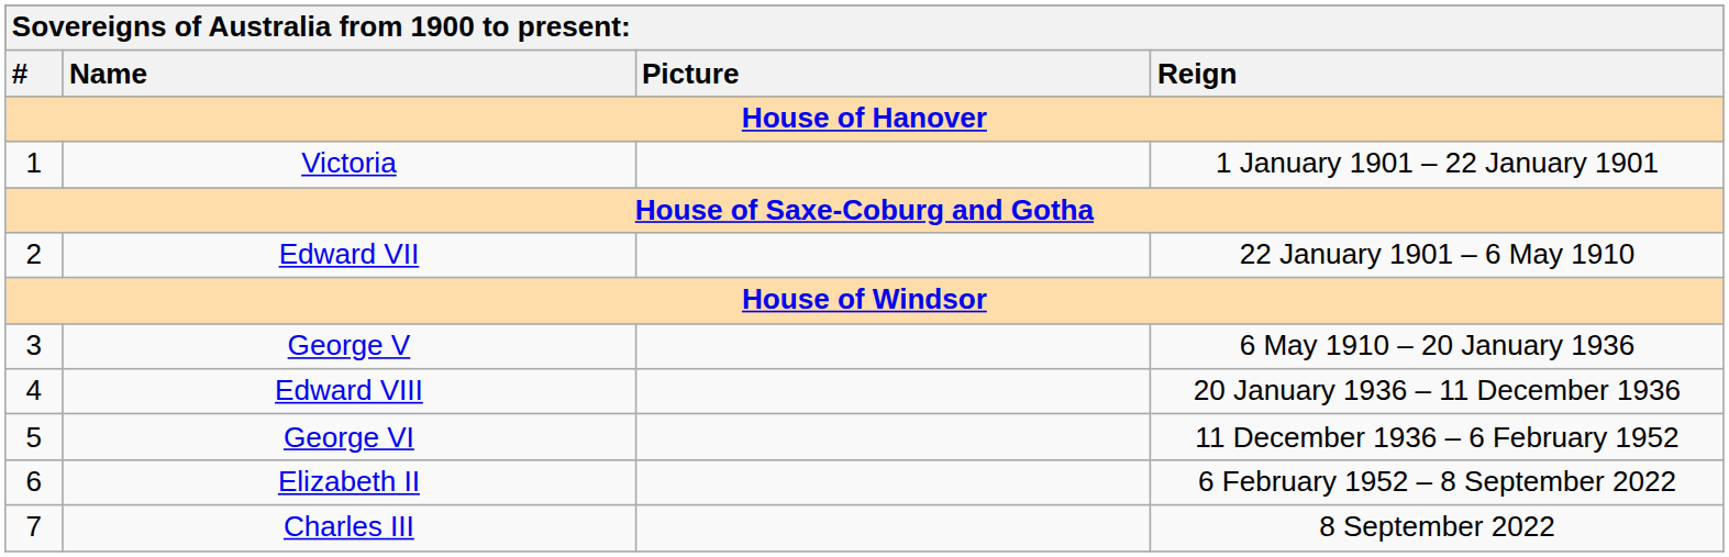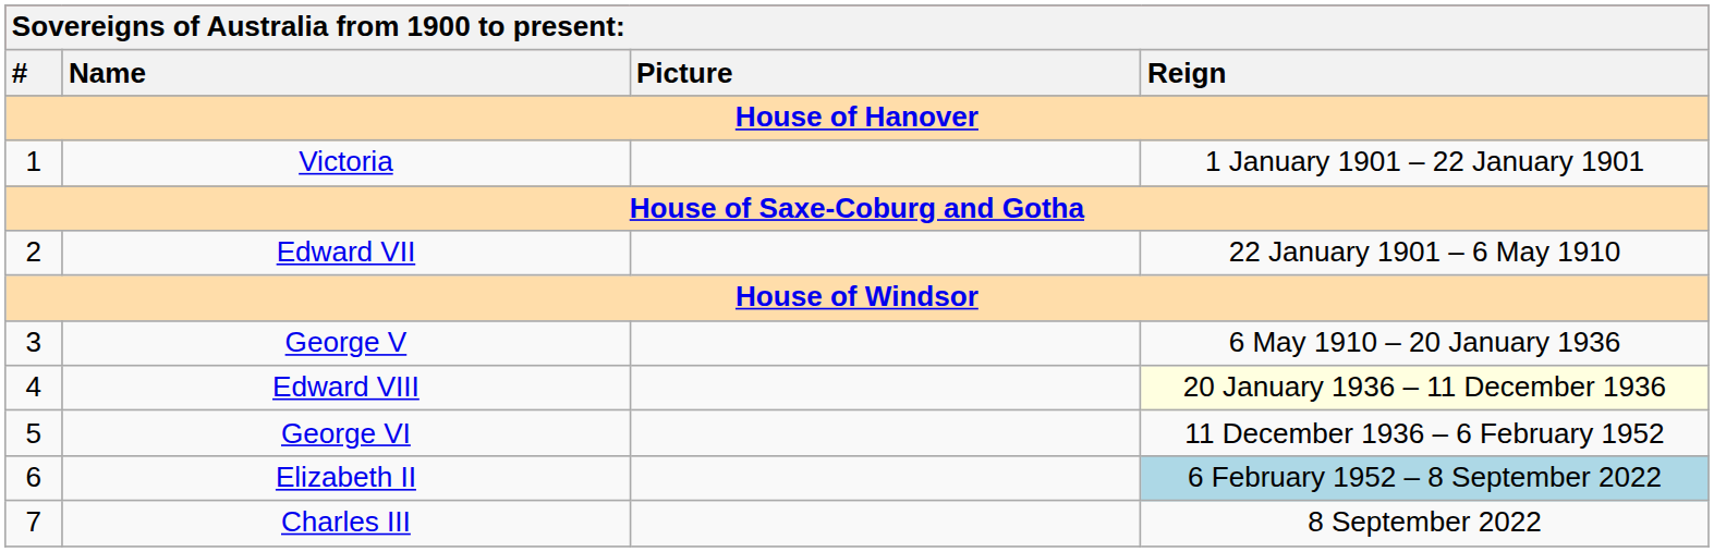Edward VIII | Reign: no background -> lightyellow background
Elizabeth II | Reign: no background -> lightblue background
